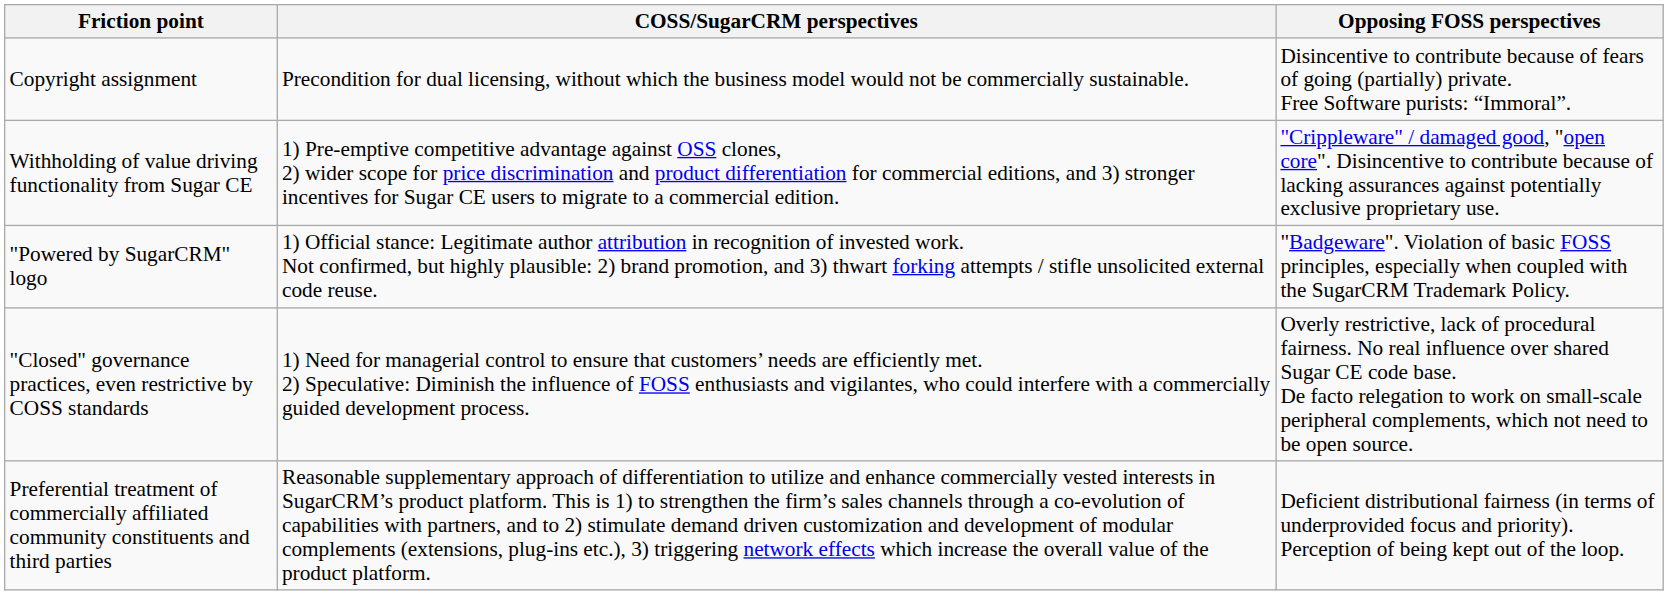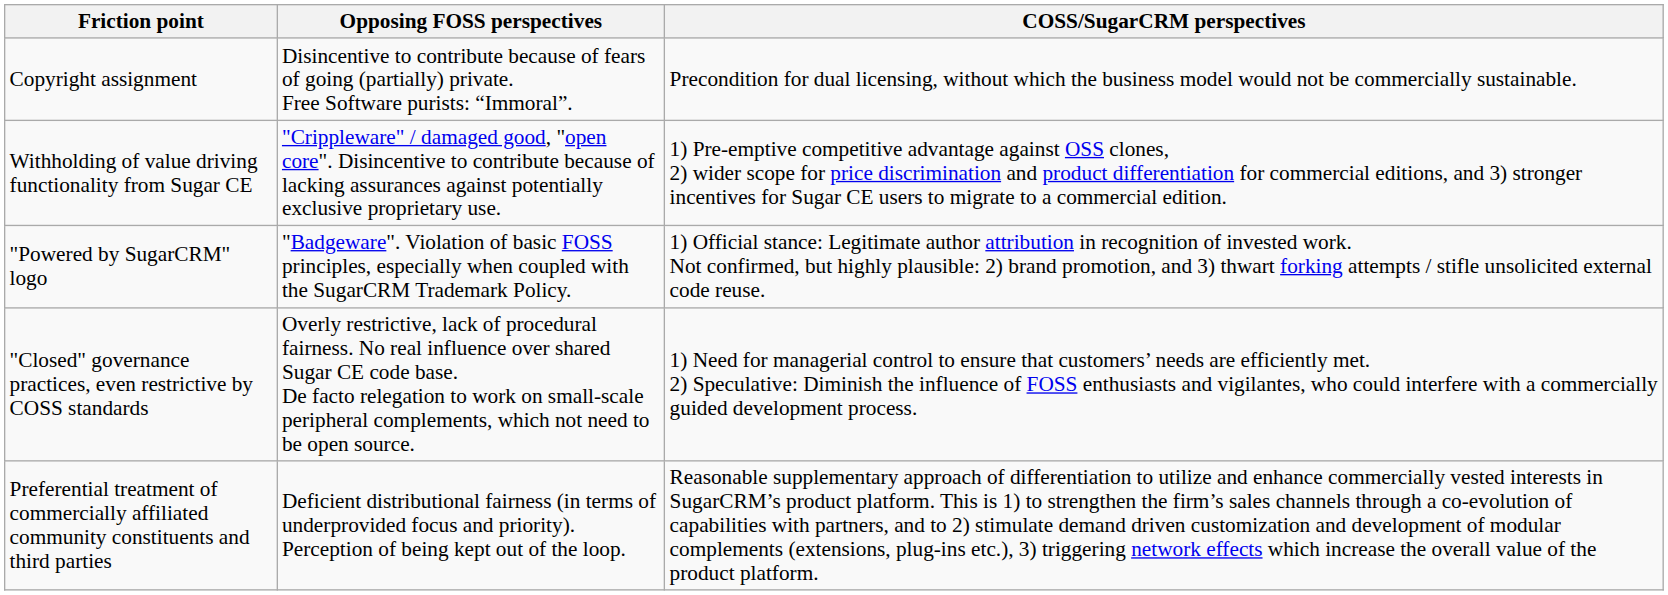columns swapped: COSS/SugarCRM perspectives <-> Opposing FOSS perspectives
